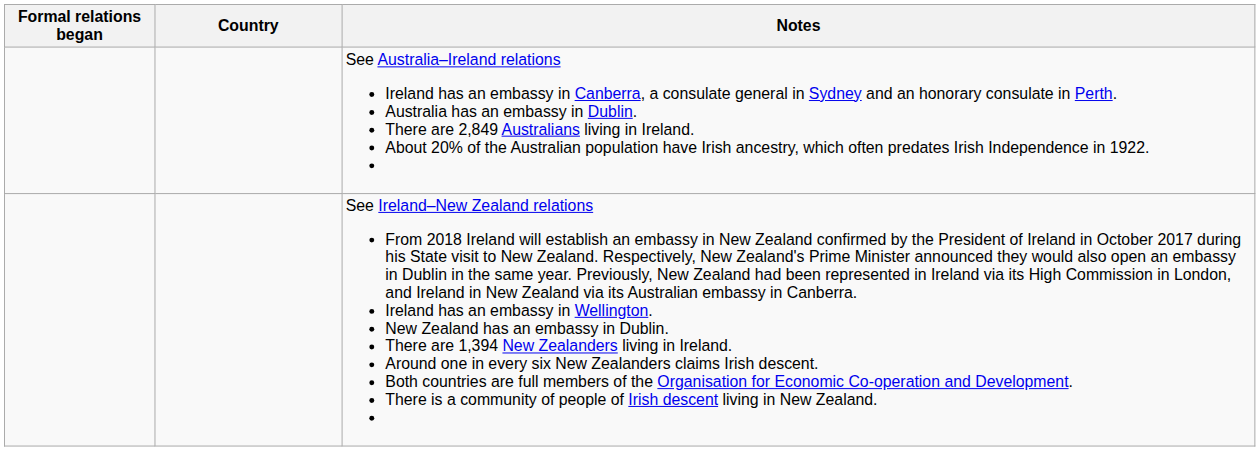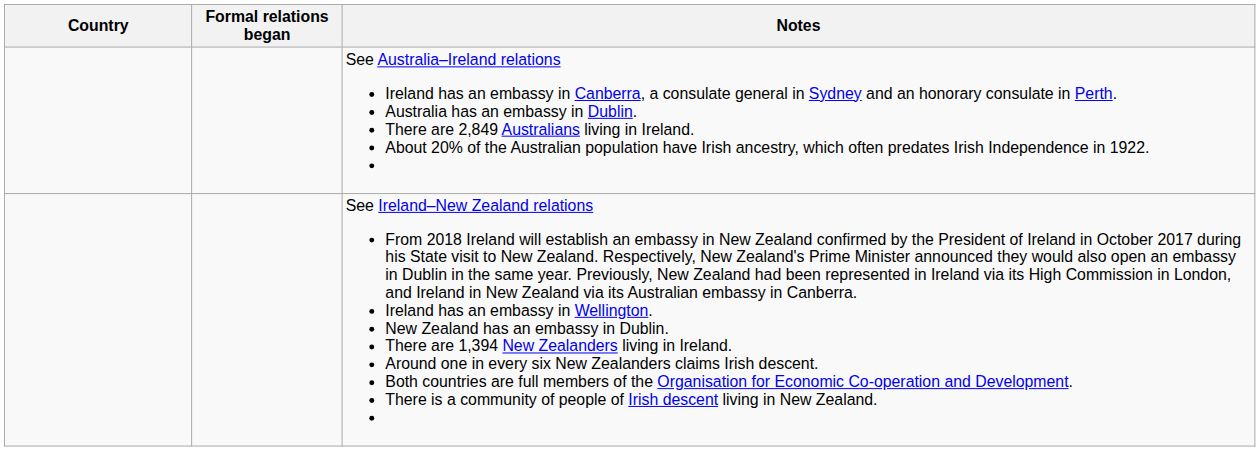columns swapped: Country <-> Formal relations began
